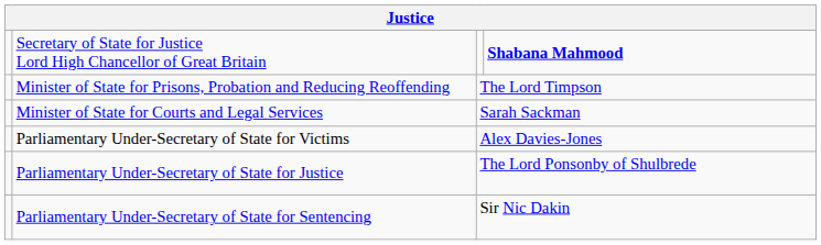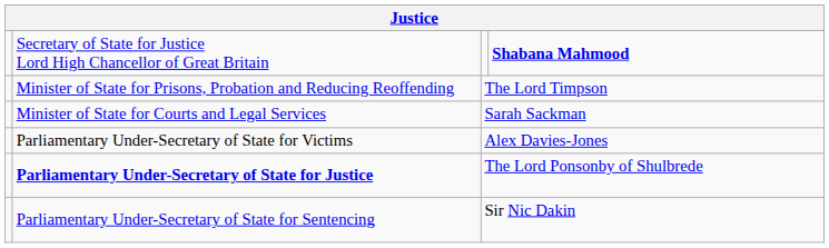Parliamentary Under-Secretary of State for Justice | column 2: normal -> bold
